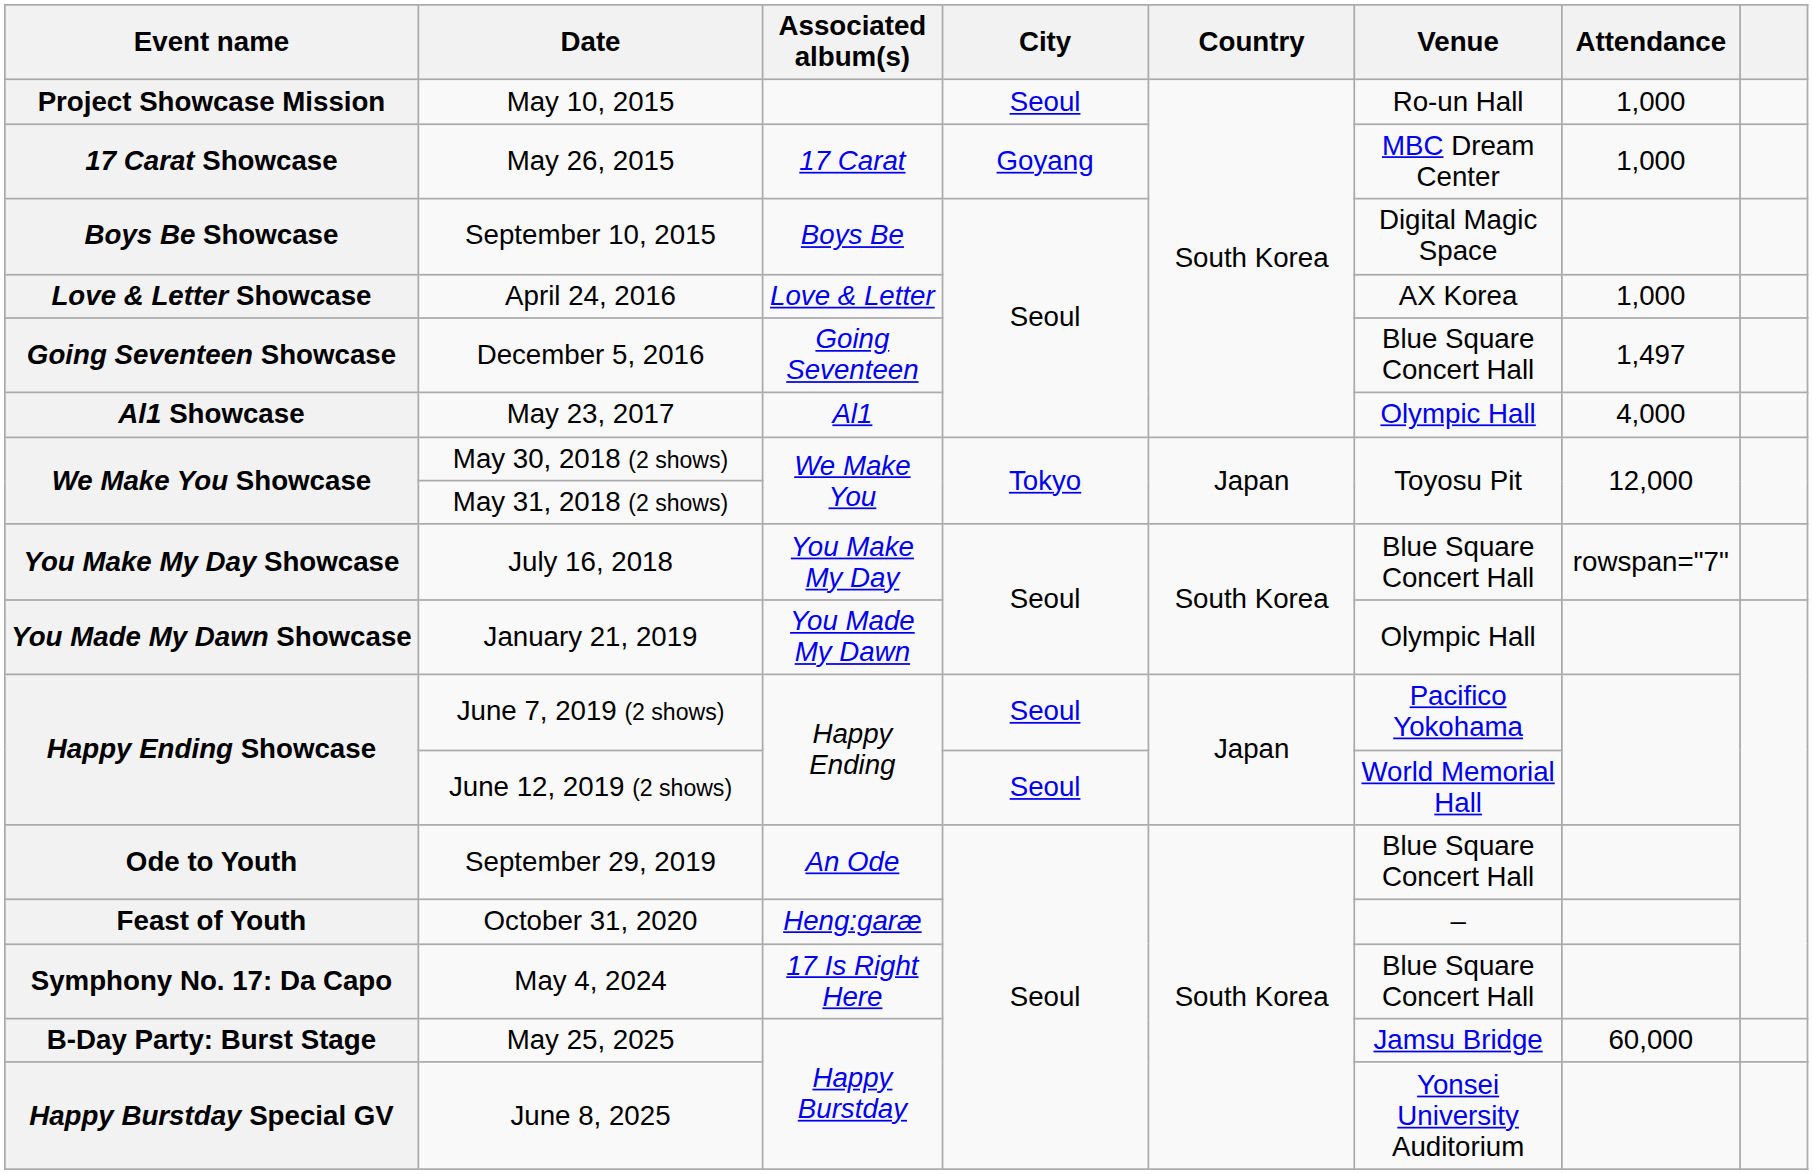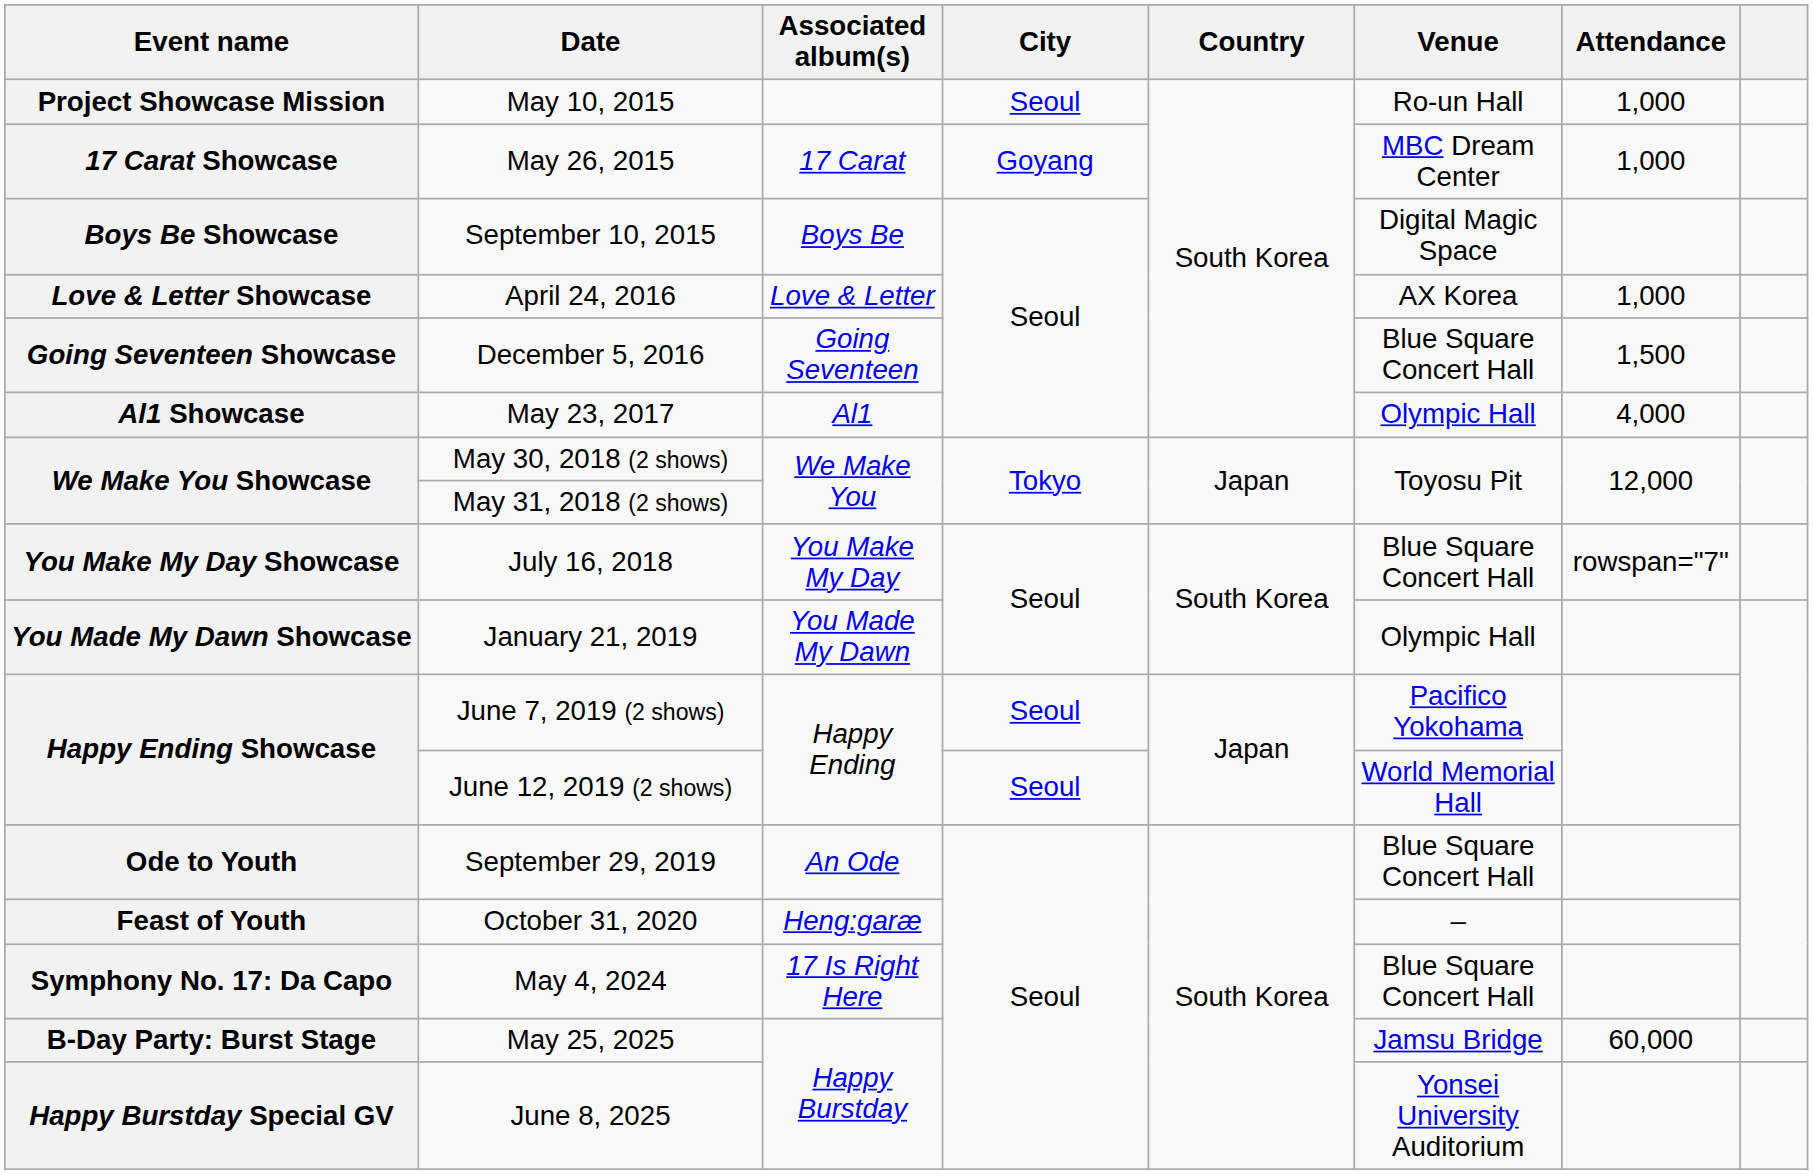December 5, 2016 | Attendance: 1,497 -> 1,500
